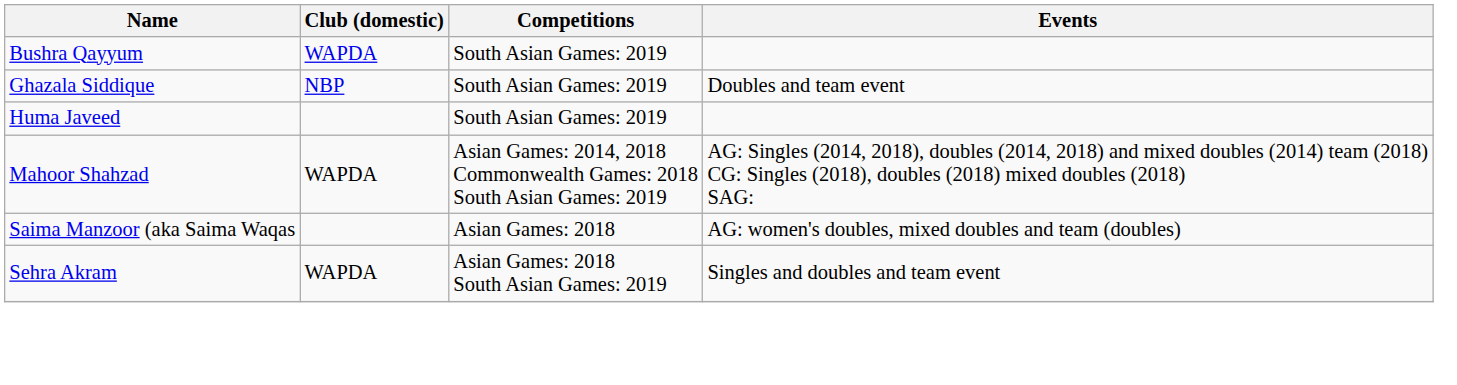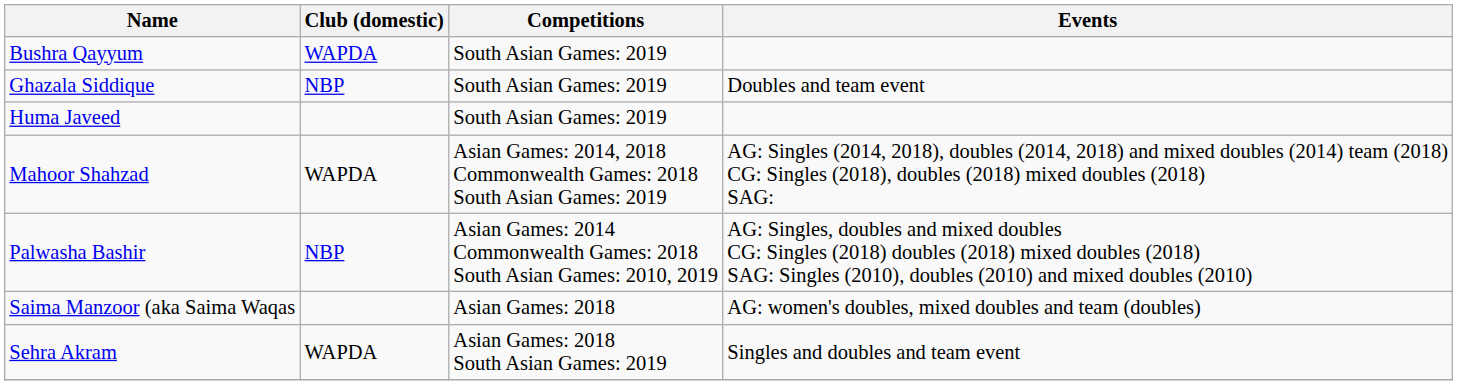+ row: Palwasha Bashir | NBP | Asian Games: 2014 Commonwealth Games: 2018 South Asian Games: 2010, 2019 | AG: Singles, doubles and mixed doubles CG: Singles (2018) doubles (2018) mixed doubles (2018) SAG: Singles (2010), doubles (2010) and mixed doubles (2010)
